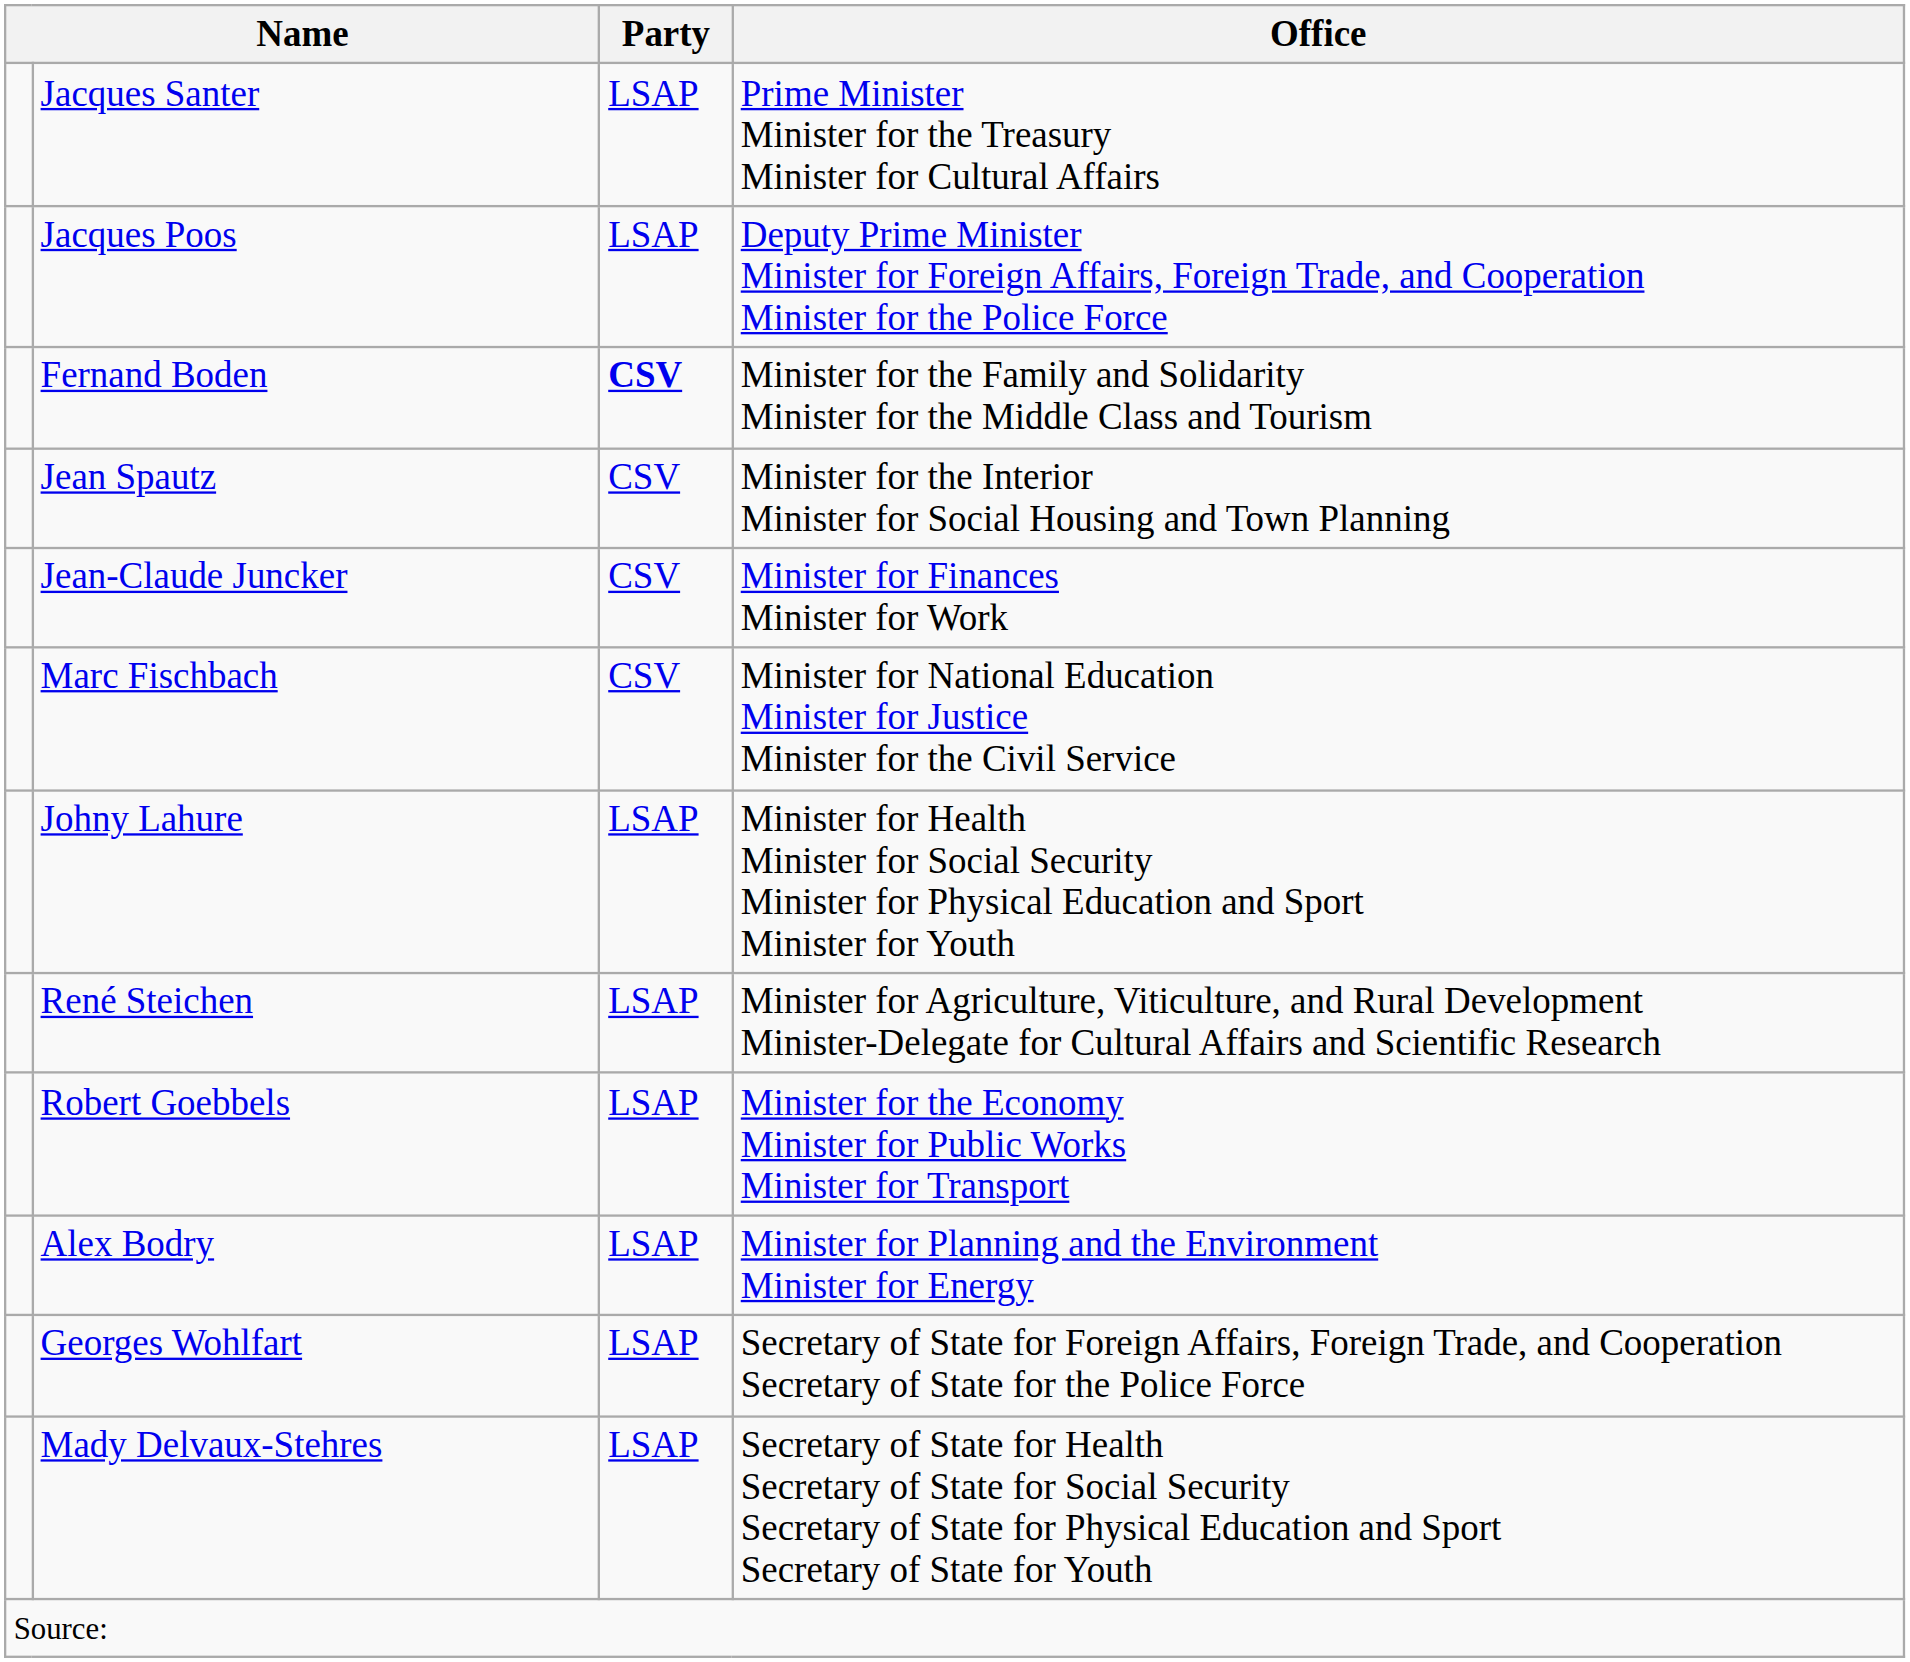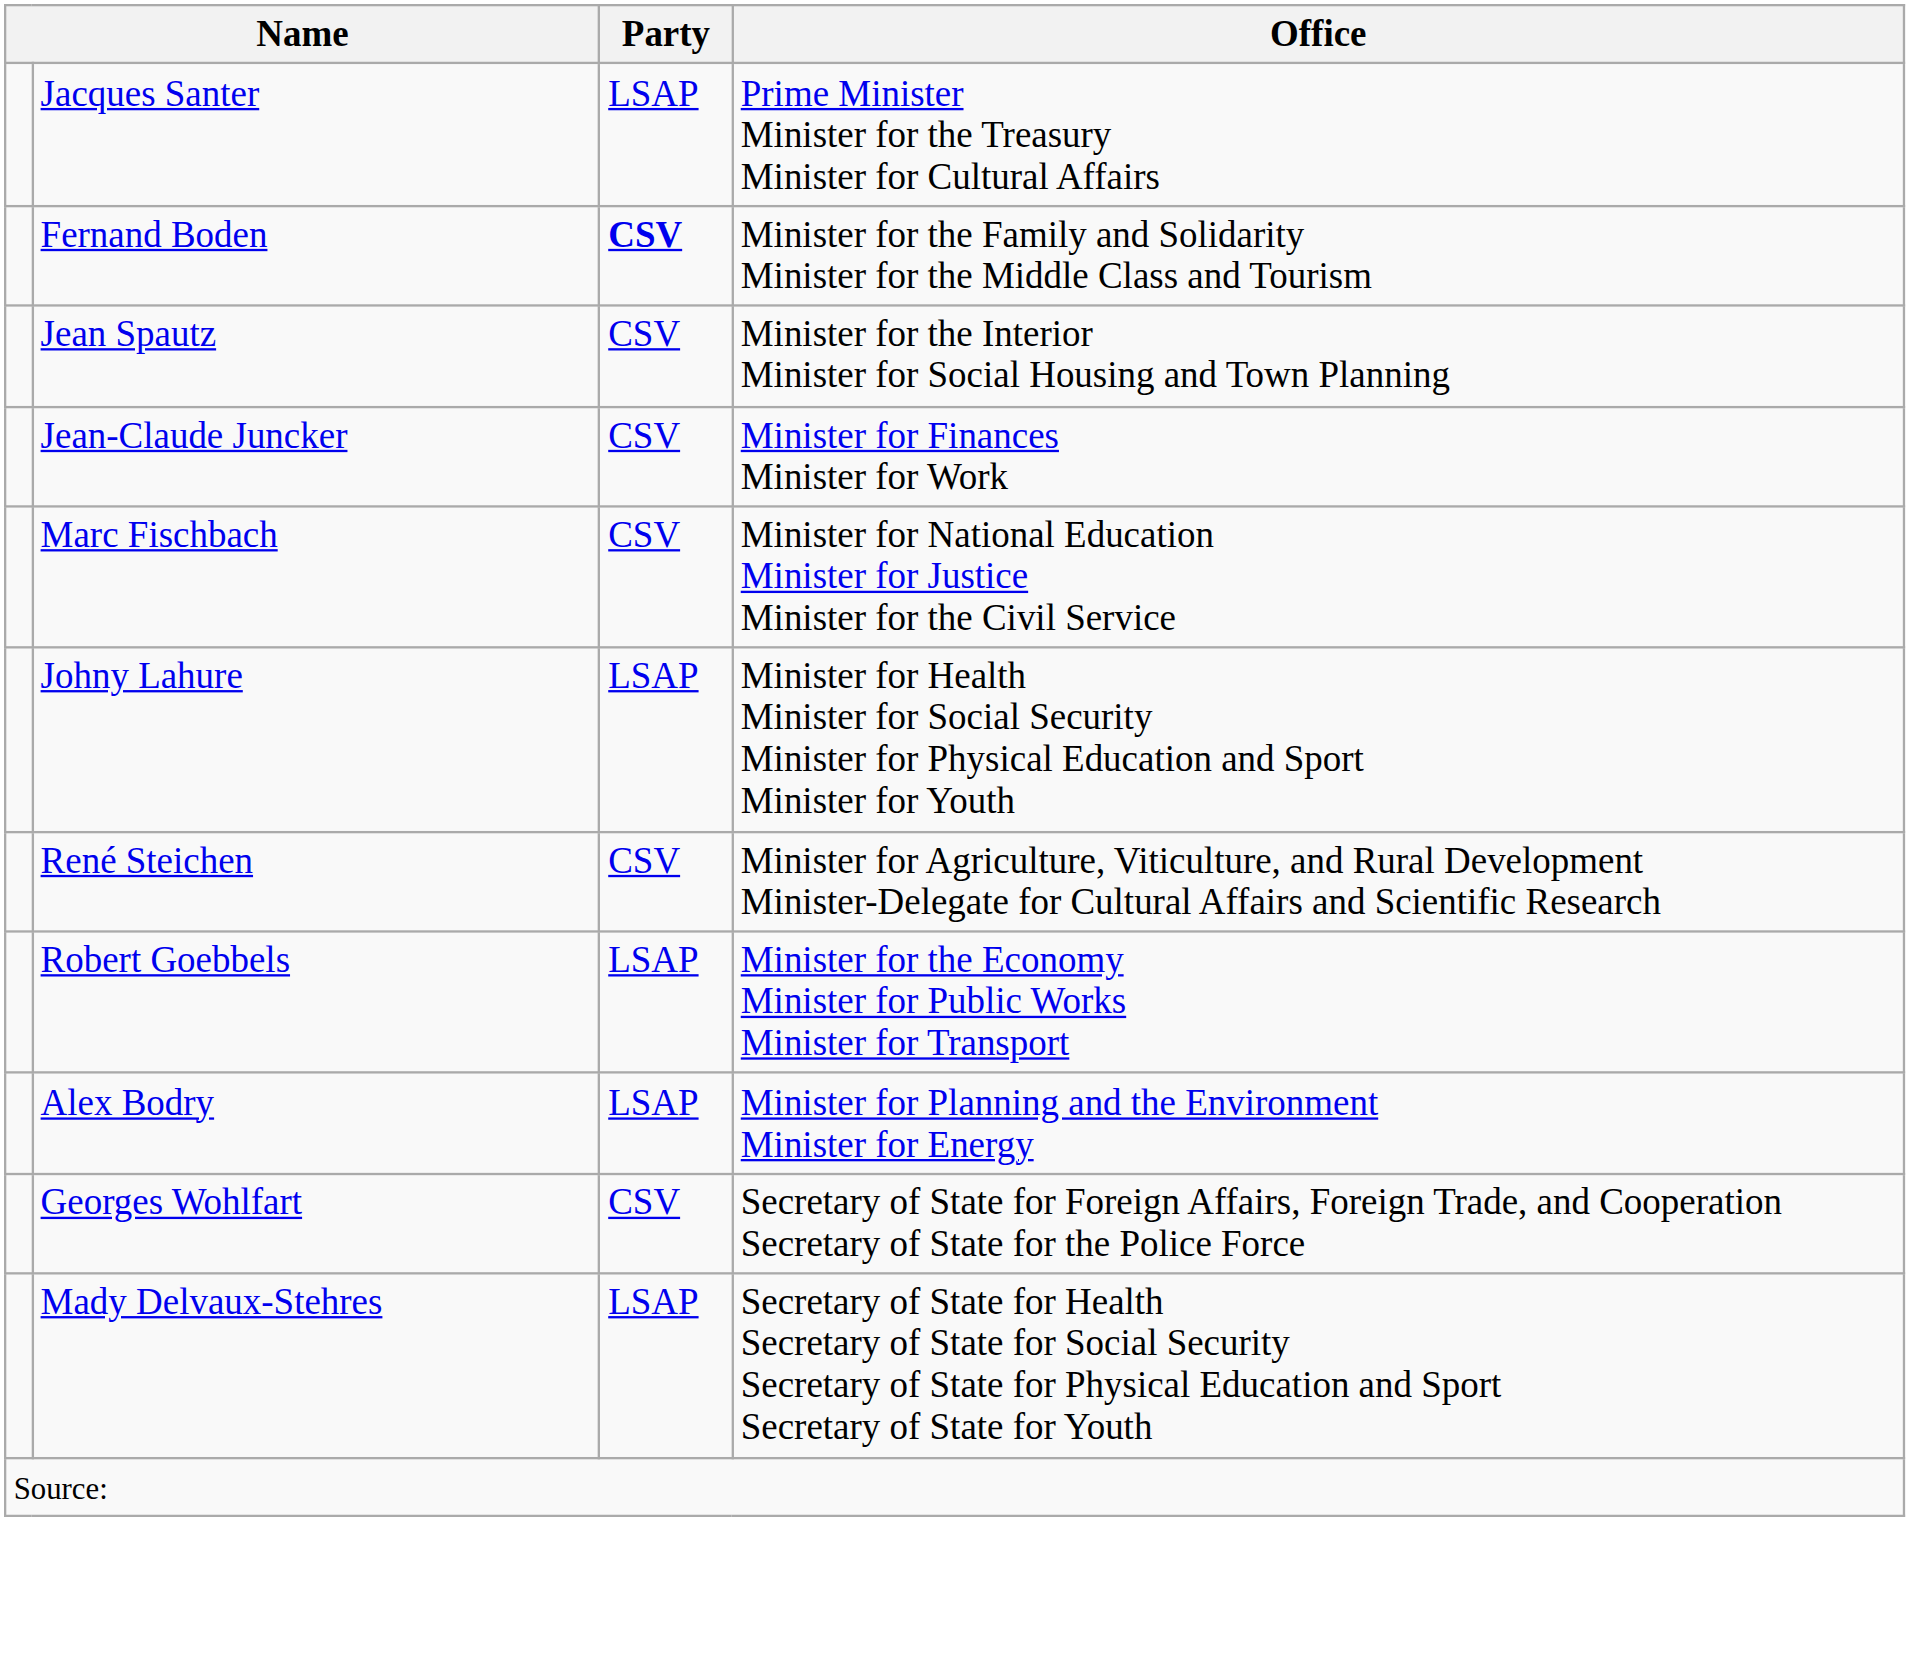- row: Jacques Poos | LSAP | Deputy Prime Minister Minister for Foreign Affairs, Foreign Trade, and Cooperation Minister for the Police Force
René Steichen | Party: LSAP -> CSV
Georges Wohlfart | Party: LSAP -> CSV
